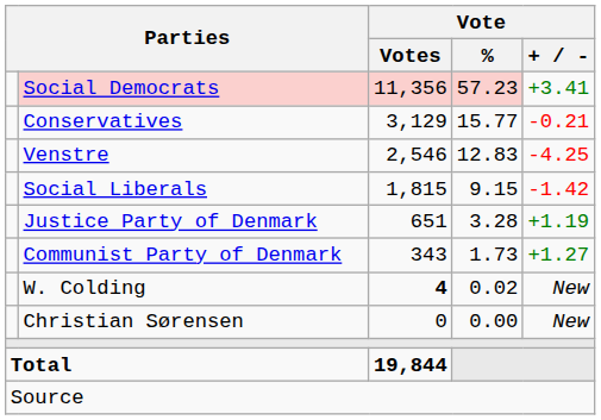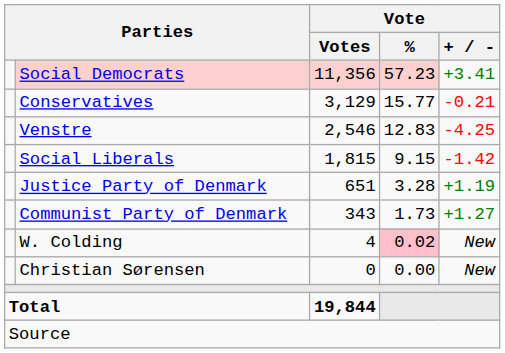W. Colding | Vote / Votes: bold -> normal
W. Colding | Vote / %: no background -> pink background
